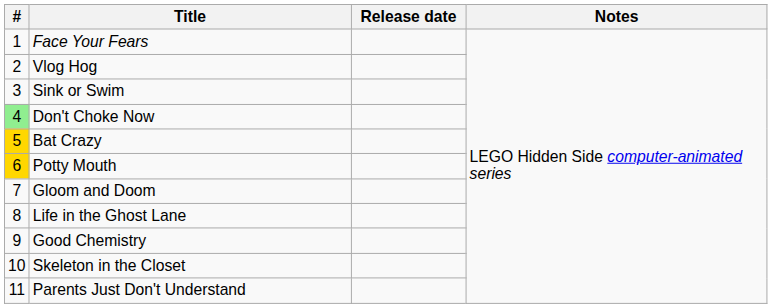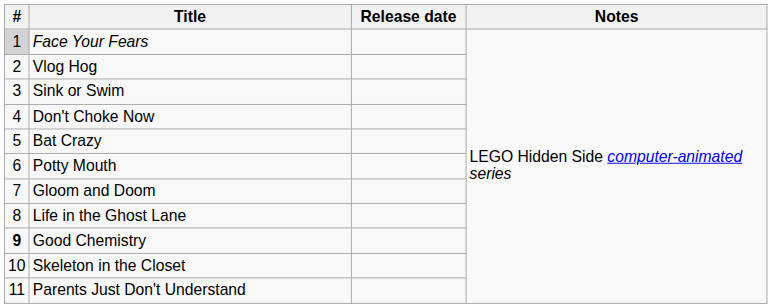Face Your Fears | #: no background -> lightgrey background
Don't Choke Now | #: lightgreen background -> no background
Bat Crazy | #: gold background -> no background
Potty Mouth | #: gold background -> no background
Good Chemistry | #: normal -> bold
